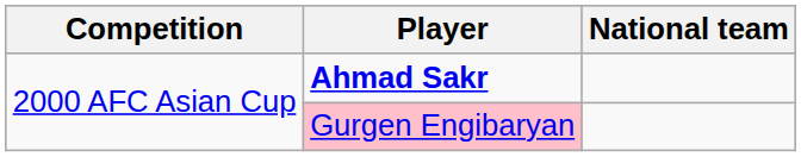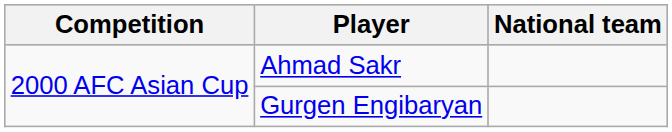Ahmad Sakr | Player: bold -> normal
Gurgen Engibaryan | Player: pink background -> no background
